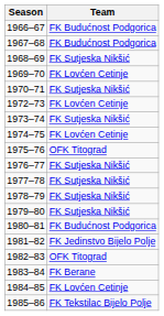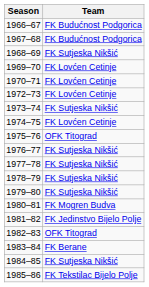1970–71 | Team: FK Sutjeska Nikšić -> FK Lovćen Cetinje
1980–81 | Team: FK Budućnost Podgorica -> FK Mogren Budva
1984–85 | Team: FK Lovćen Cetinje -> FK Sutjeska Nikšić
